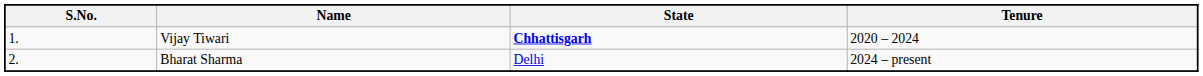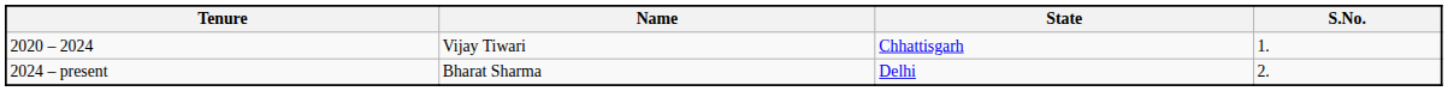columns swapped: S.No. <-> Tenure
Vijay Tiwari | State: bold -> normal
